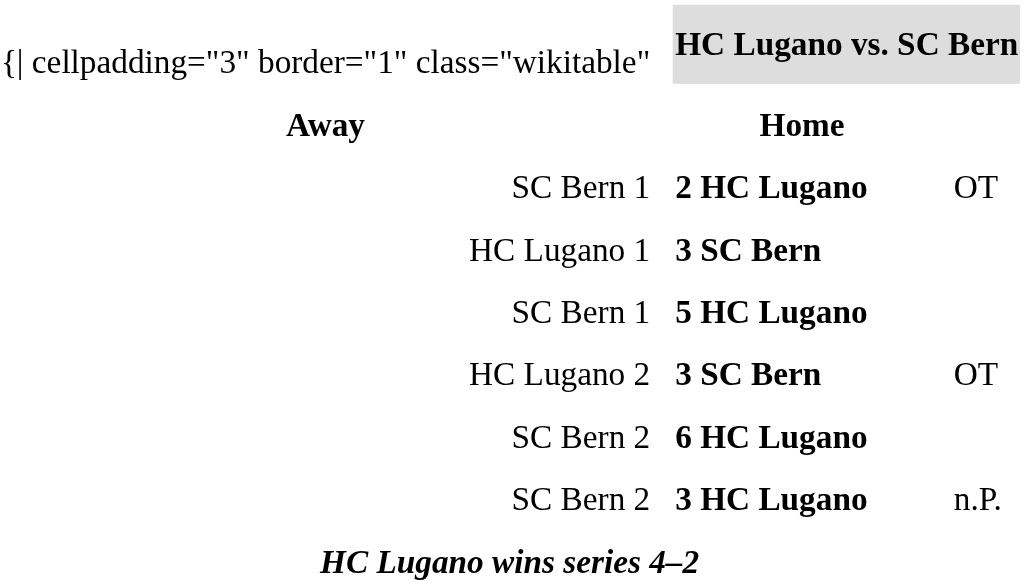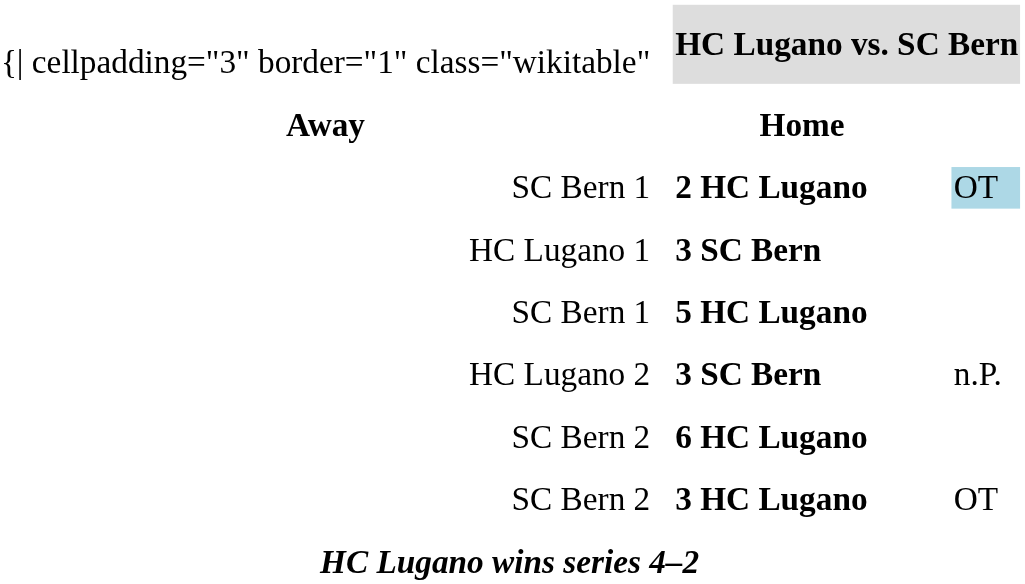2 HC Lugano | column 3: no background -> lightblue background
HC Lugano 2 / 3 SC Bern | column 3: OT -> n.P.
3 HC Lugano | column 3: n.P. -> OT
